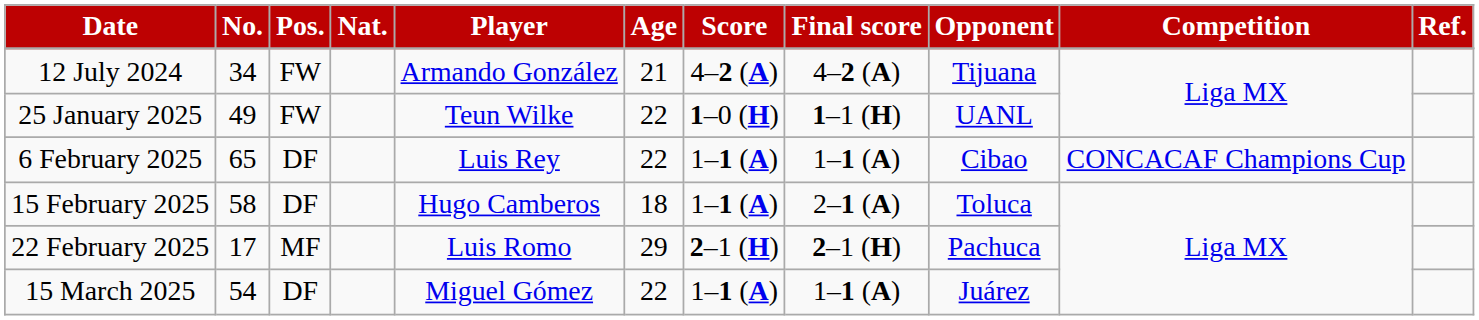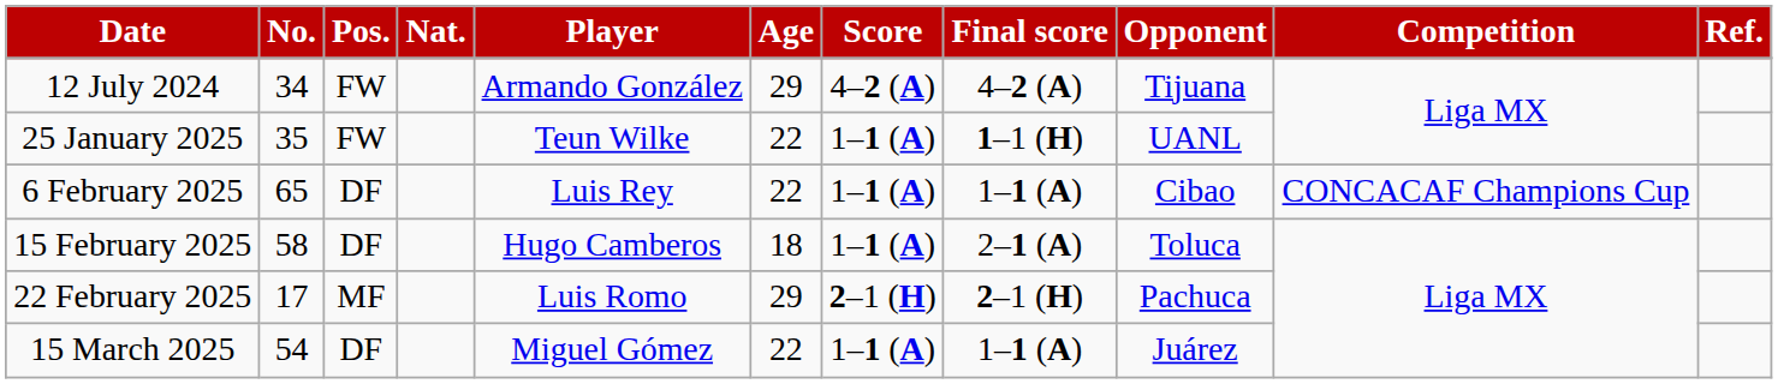12 July 2024 | Age: 21 -> 29
25 January 2025 | No.: 49 -> 35
25 January 2025 | Score: 1–0 (H) -> 1–1 (A)
